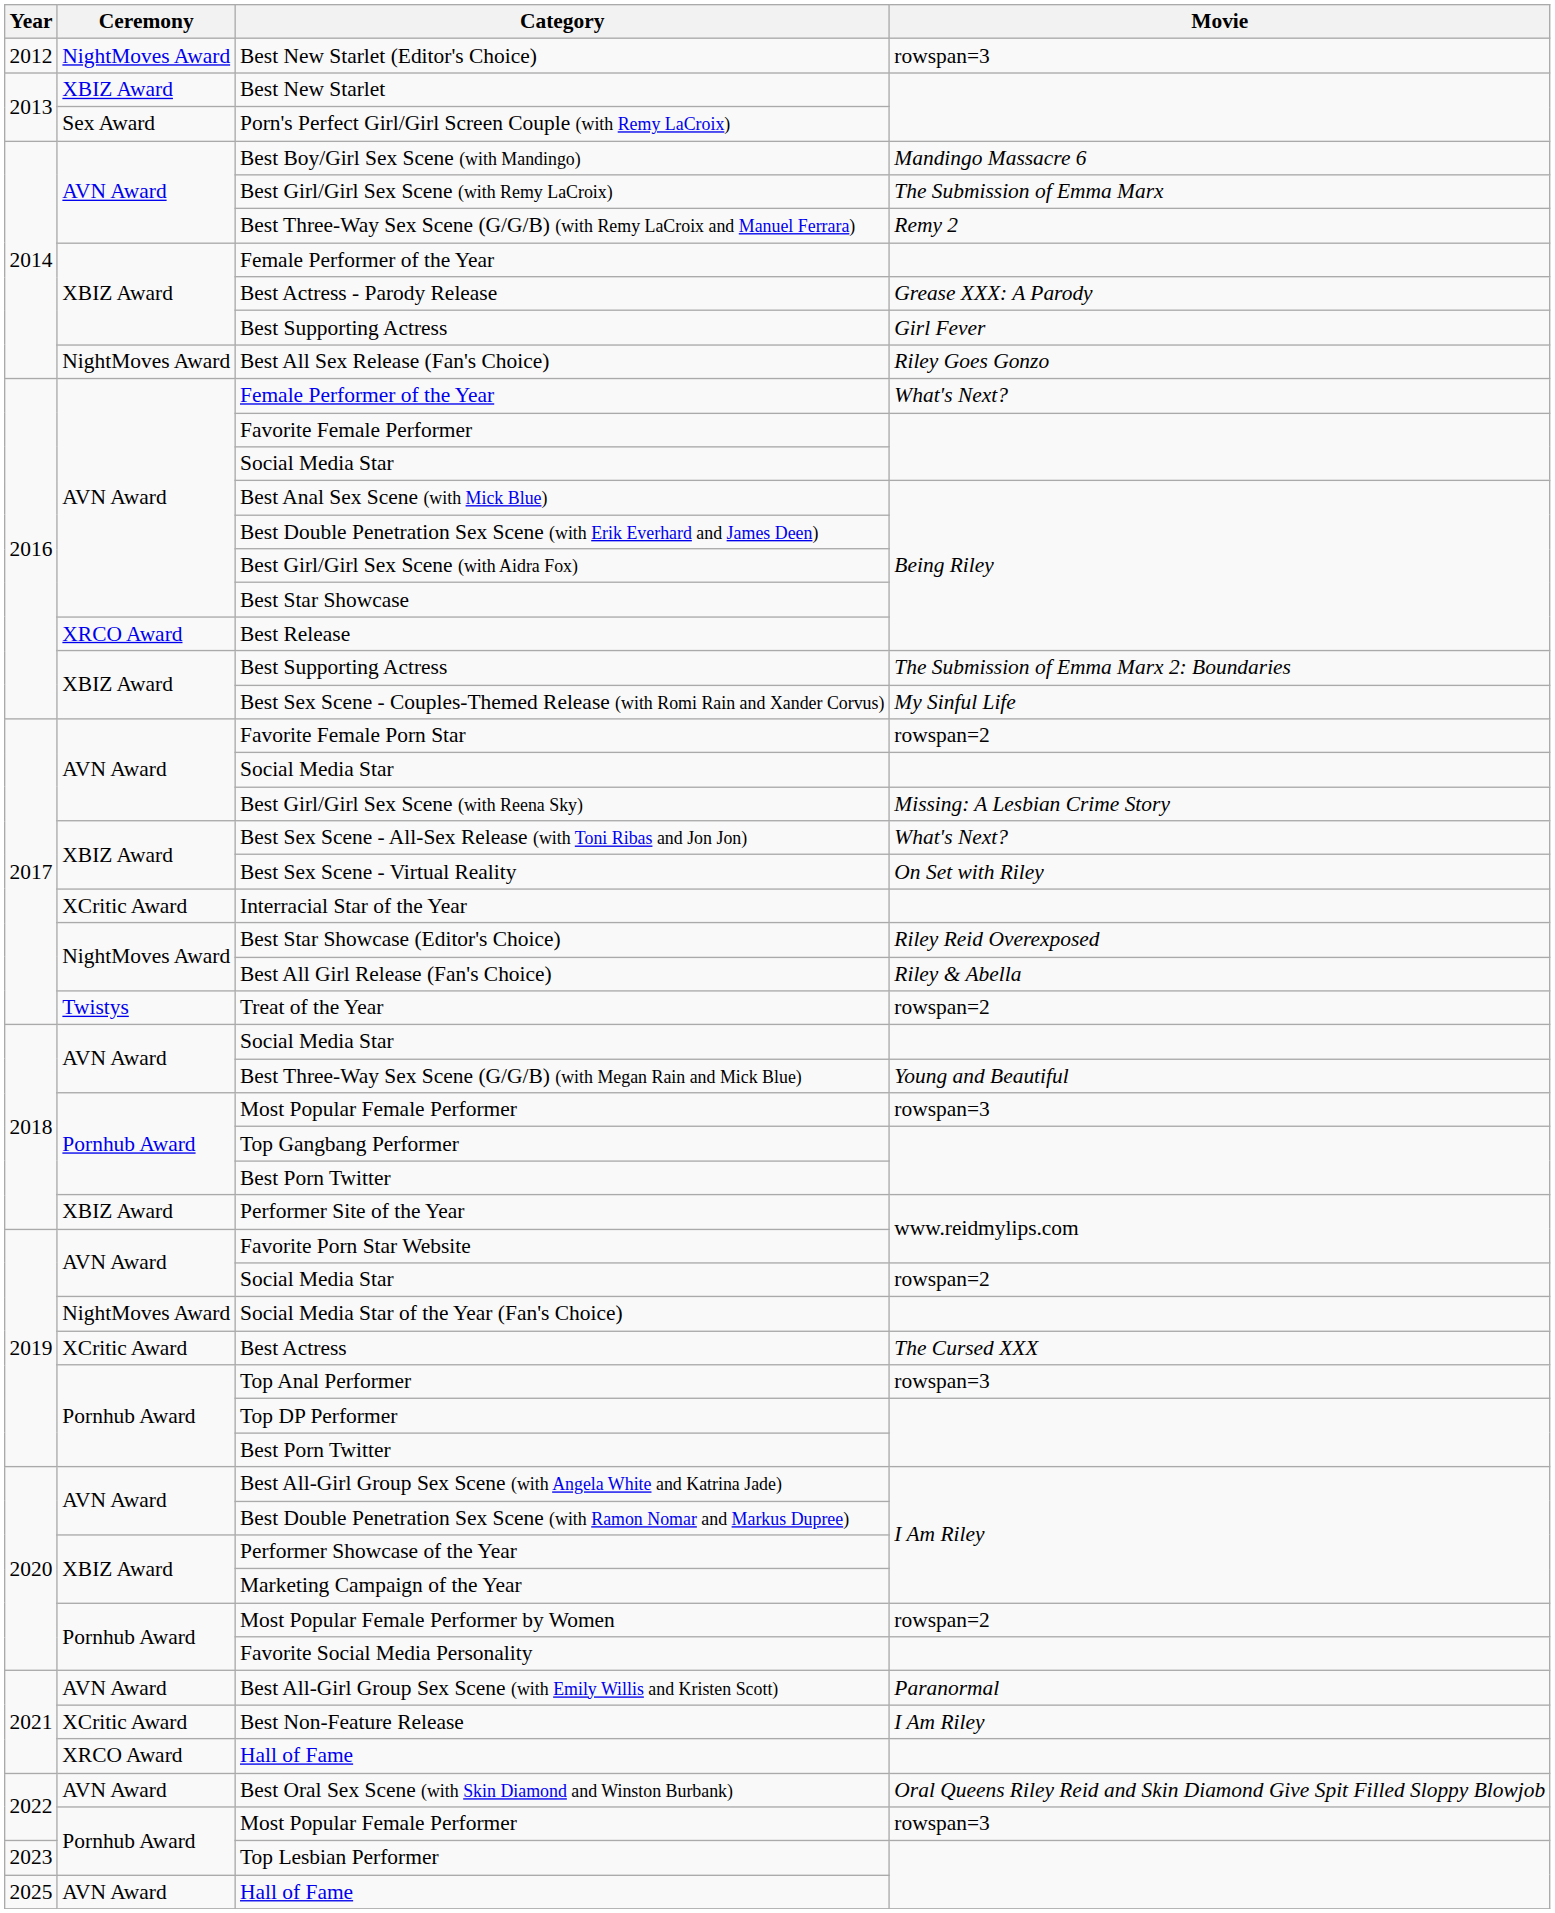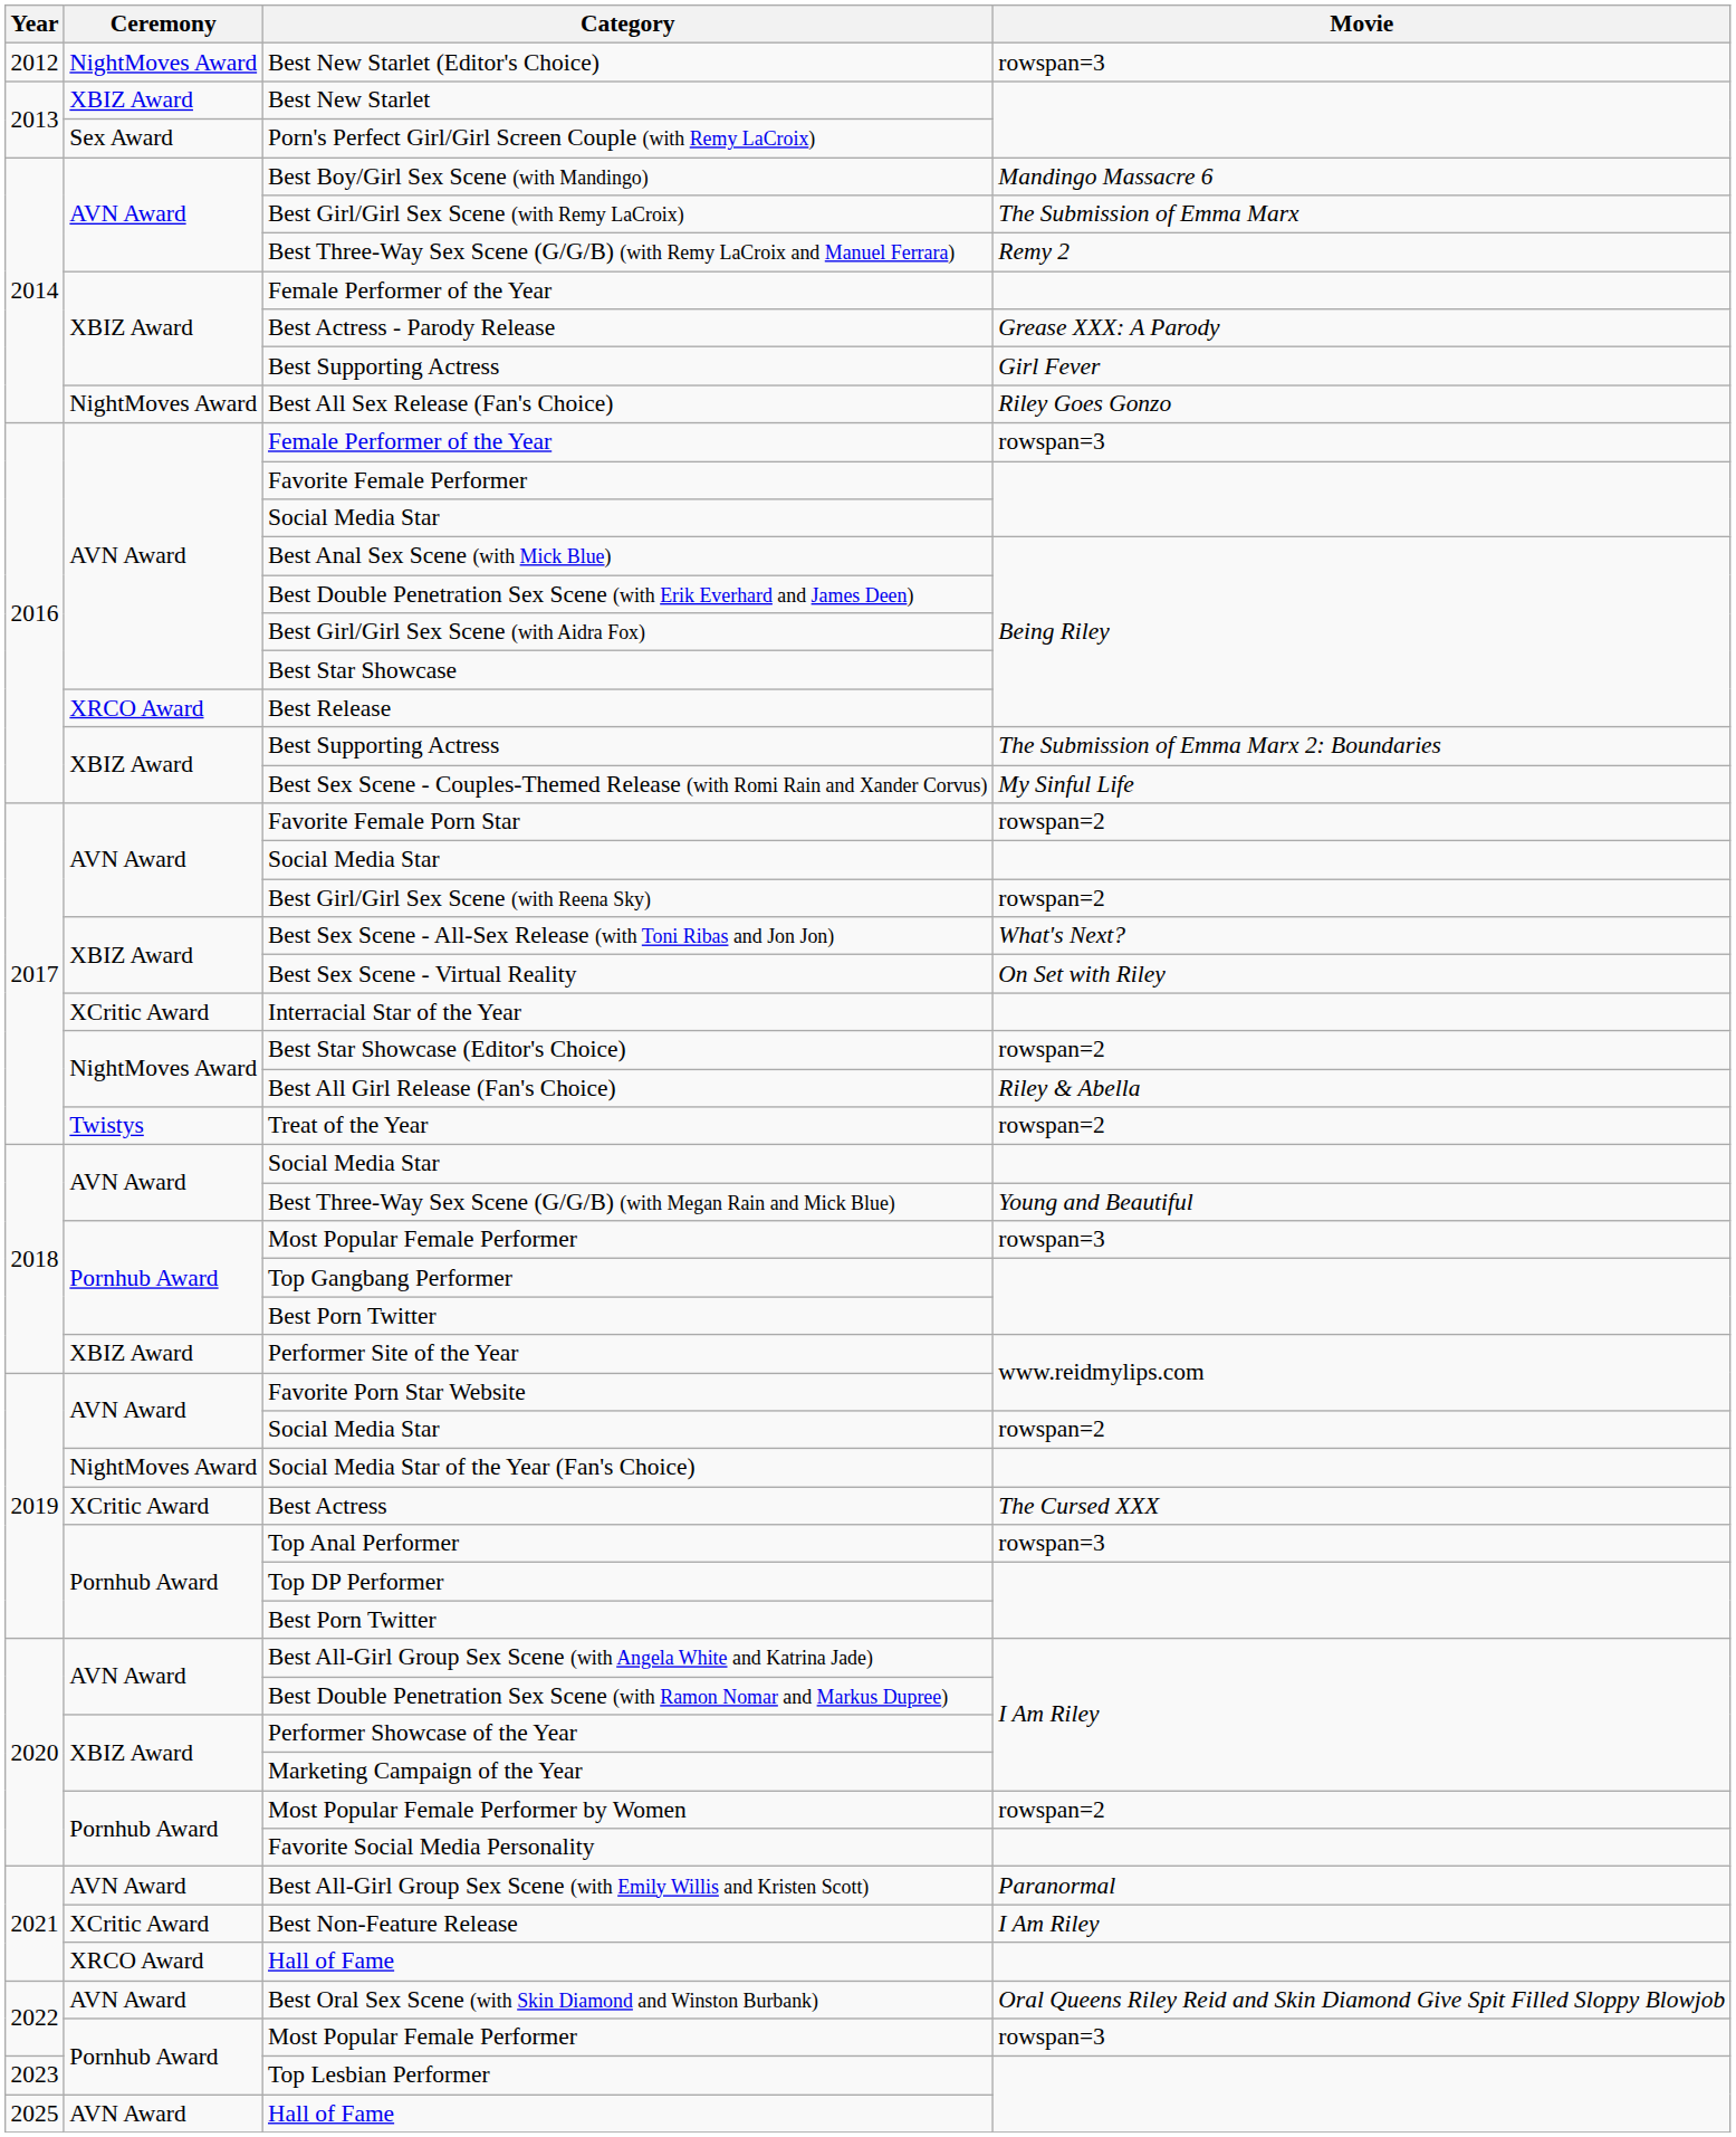2016 / Female Performer of the Year | Movie: What's Next? -> rowspan=3
Best Girl/Girl Sex Scene (with Reena Sky) | Movie: Missing: A Lesbian Crime Story -> rowspan=2
Best Star Showcase (Editor's Choice) | Movie: Riley Reid Overexposed -> rowspan=2
